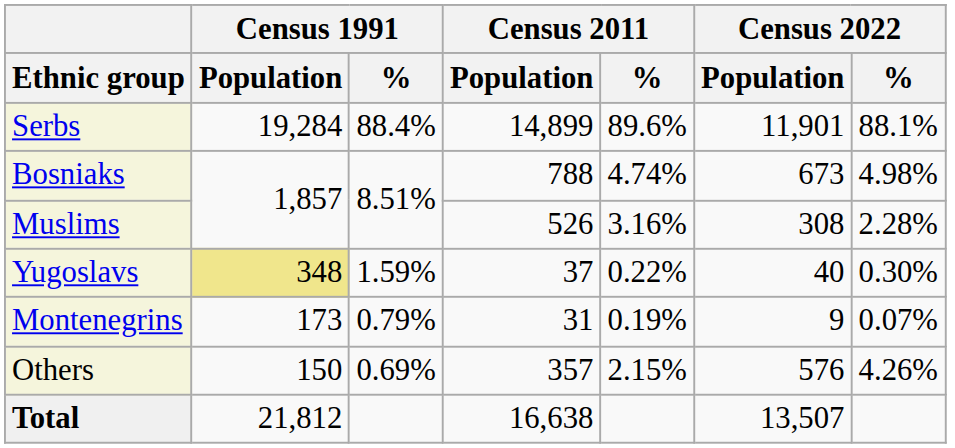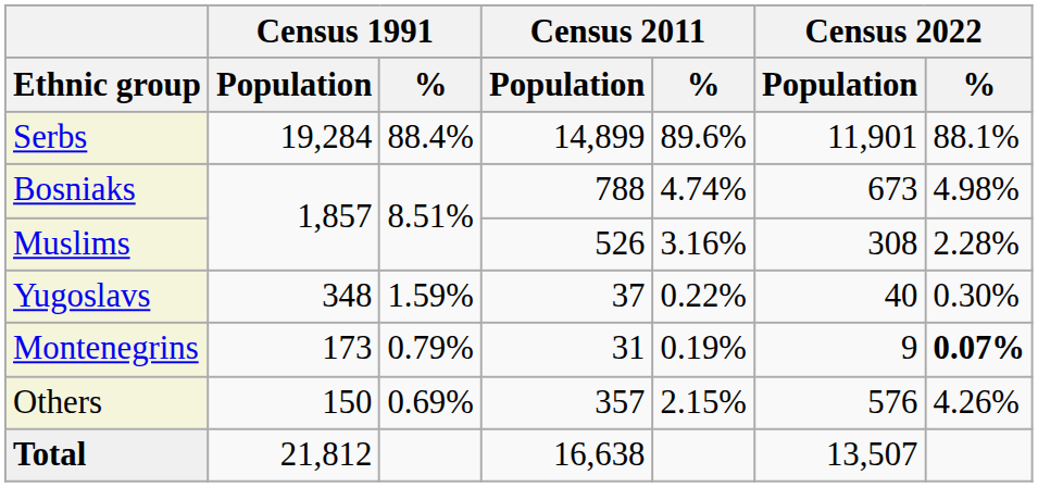Yugoslavs | Census 1991 / Population: khaki background -> no background
Montenegrins | Census 2022 / %: normal -> bold
